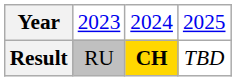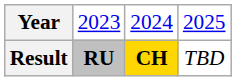Result | column 2: normal -> bold
